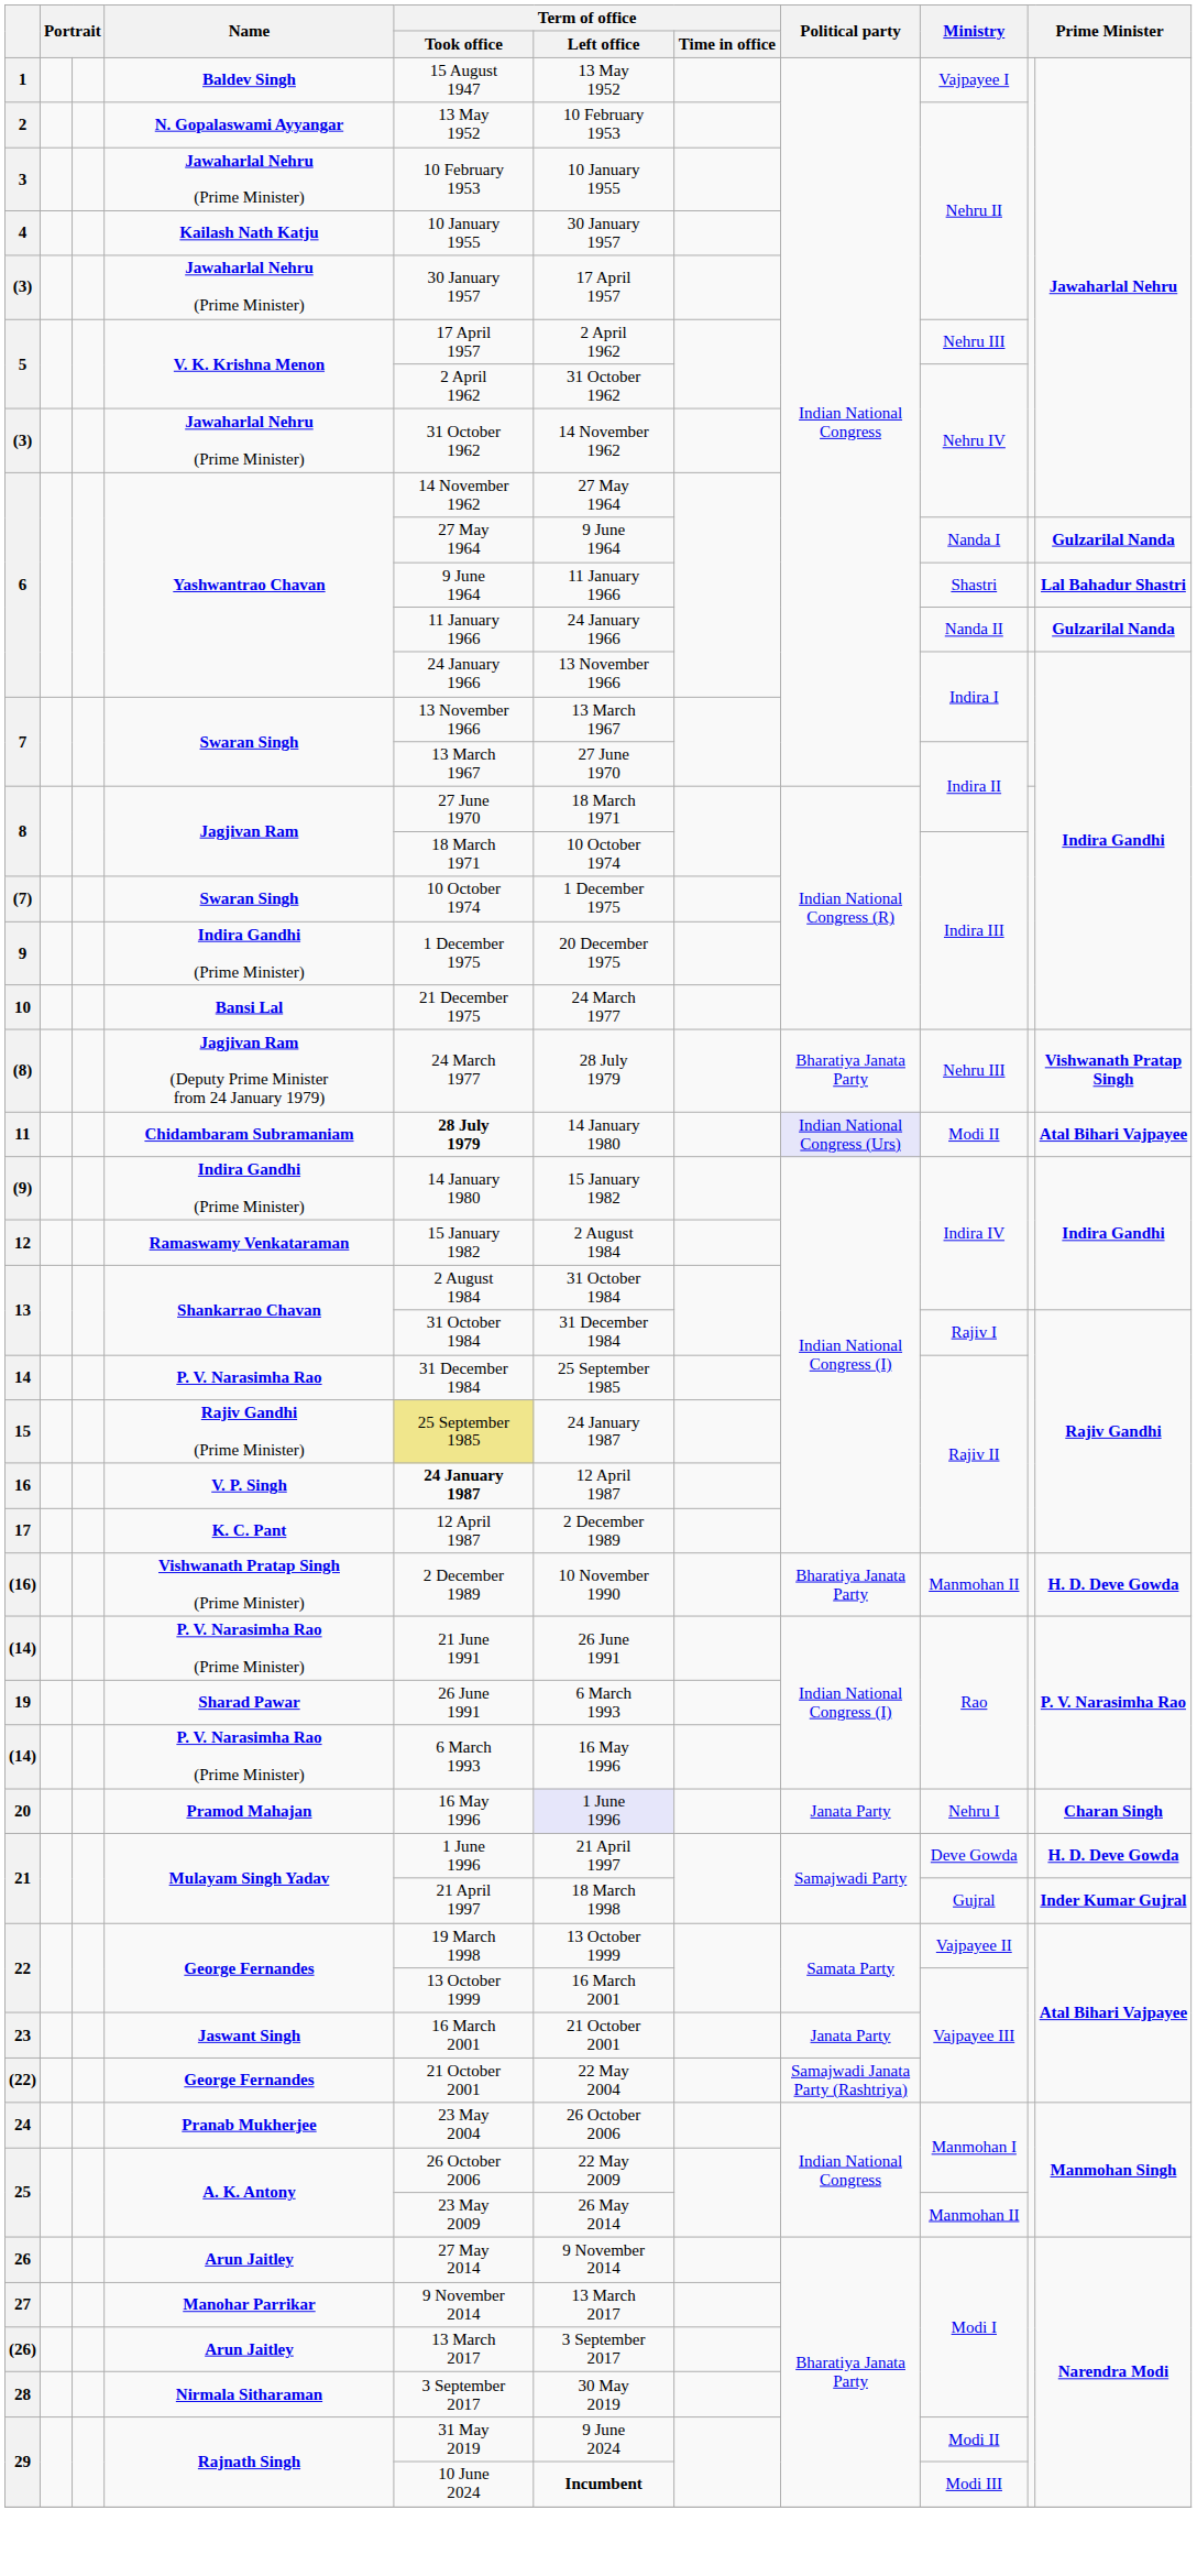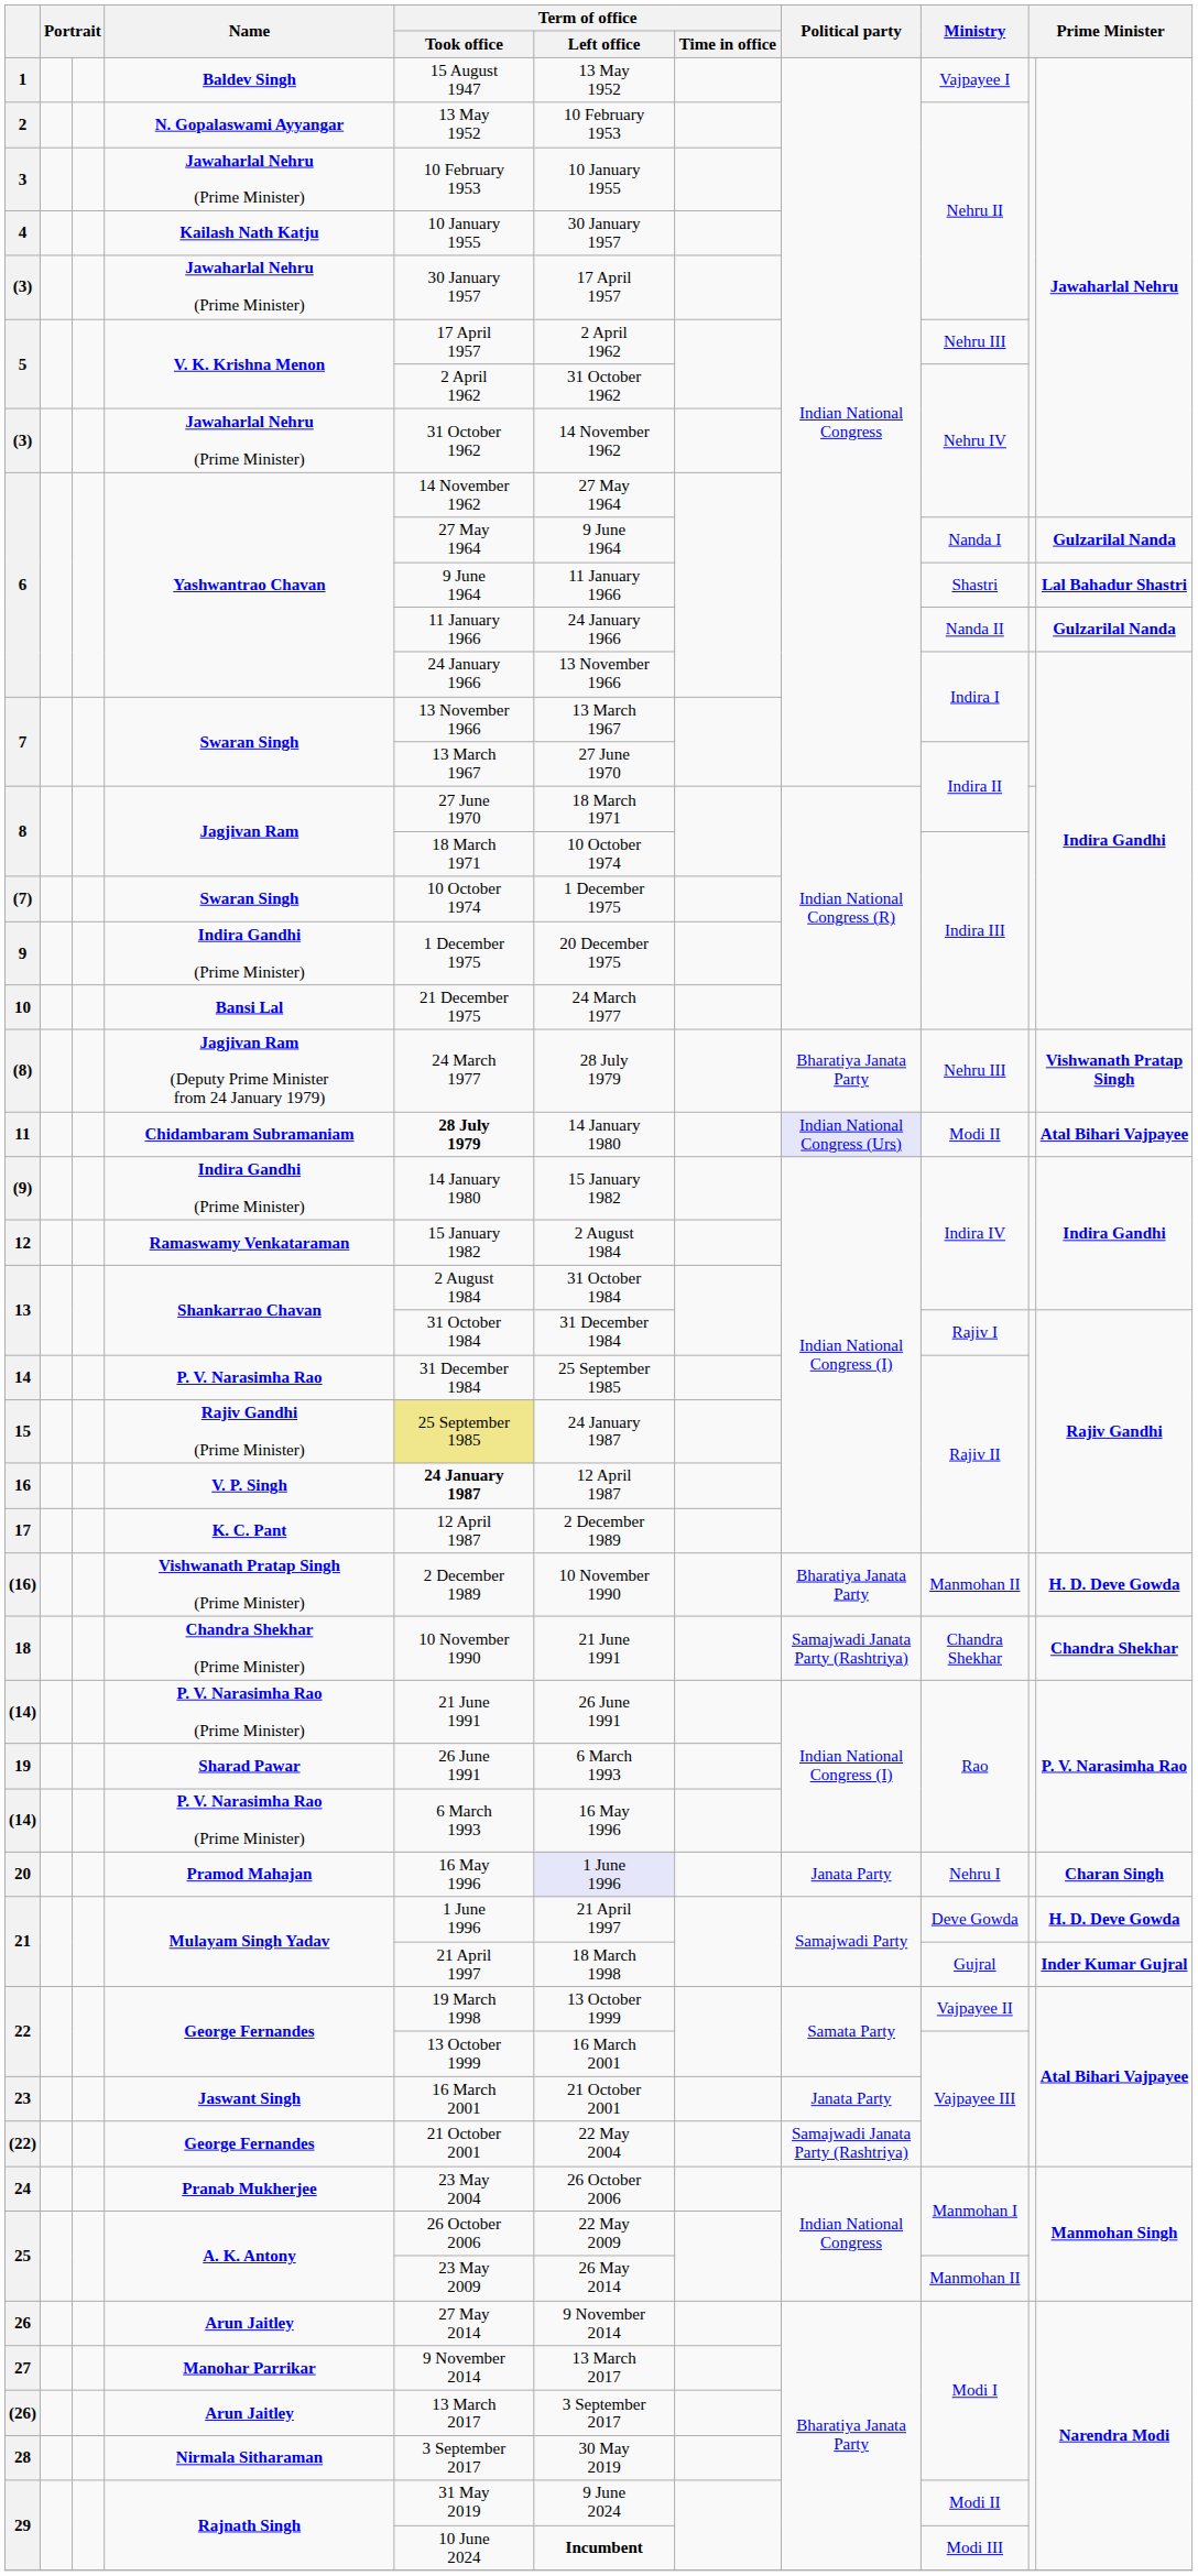+ row: 18 | Chandra Shekhar (Prime Minister) | 10 November 1990 | 21 June 1991 | Samajwadi Janata Party (Rashtriya) | Chandra Shekhar | Chandra Shekhar
